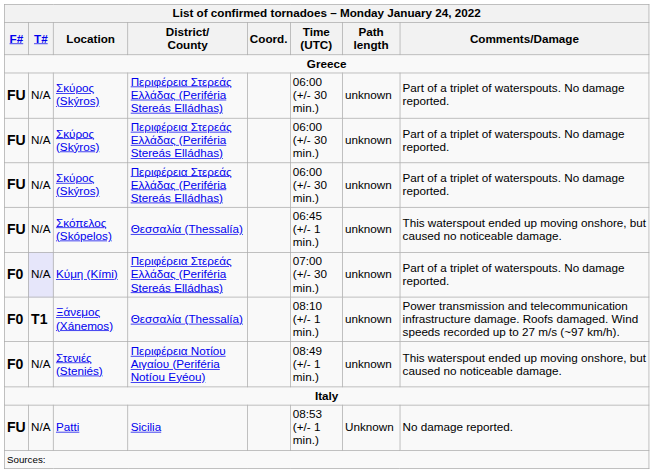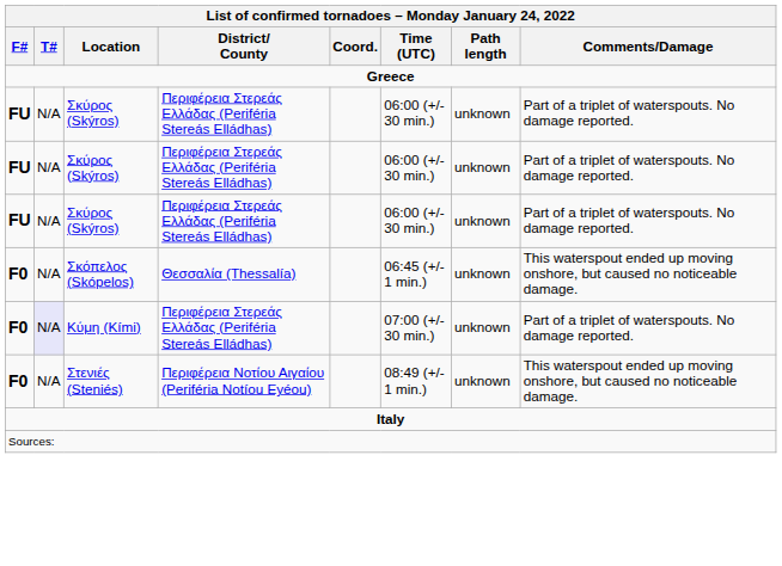Σκόπελος (Skópelos) | F#: FU -> F0
- row: F0 | T1 | Ξάνεμος (Xánemos) | Θεσσαλία (Thessalía) | 08:10 (+/- 1 min.) | unknown | Power transmission and telecommunication infrastructure damage. Roofs damaged. Wind speeds recorded up to 27 m/s (~97 km/h).
- row: FU | N/A | Patti | Sicilia | 08:53 (+/- 1 min.) | Unknown | No damage reported.
